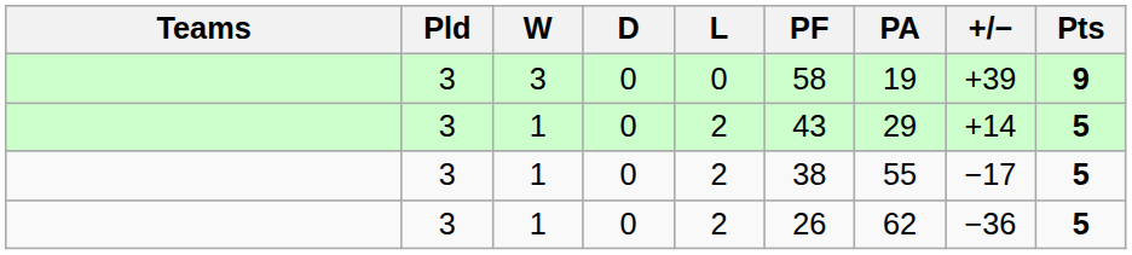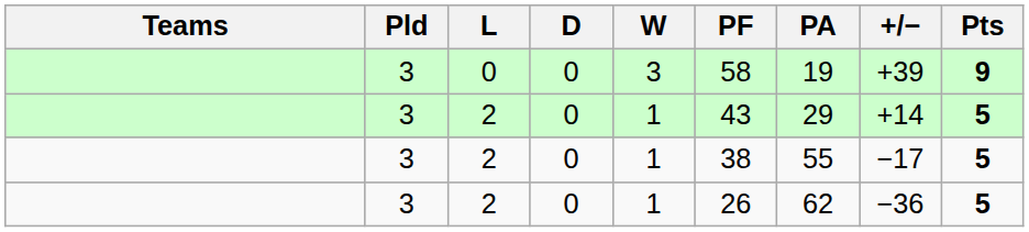columns swapped: W <-> L
